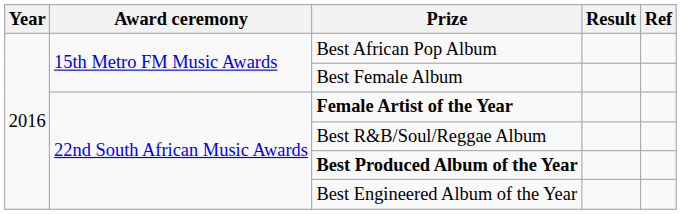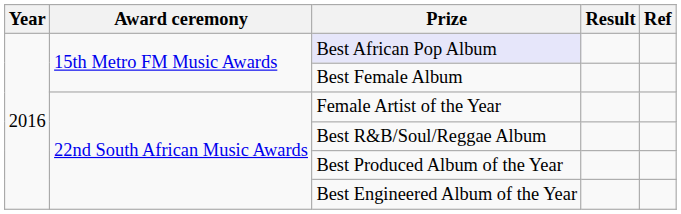Best African Pop Album | Prize: no background -> lavender background
Female Artist of the Year | Prize: bold -> normal
Best Produced Album of the Year | Prize: bold -> normal
